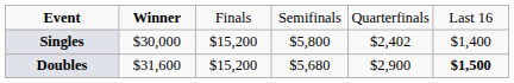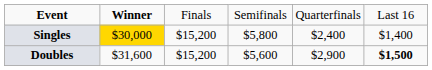Singles | column 2: no background -> gold background
Singles | column 5: $2,402 -> $2,400
Doubles | column 4: $5,680 -> $5,600
